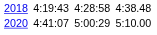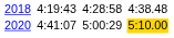2020 | column 4: no background -> gold background
